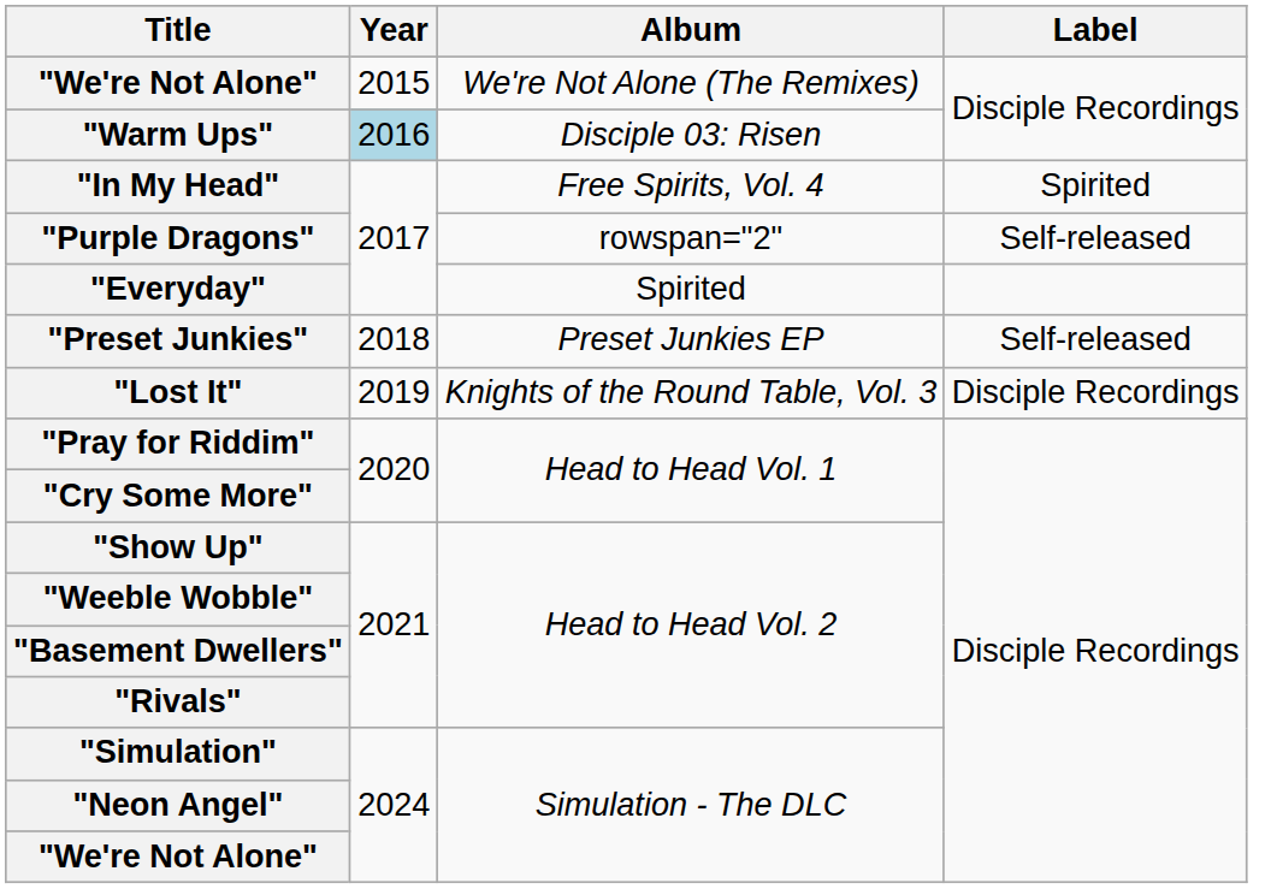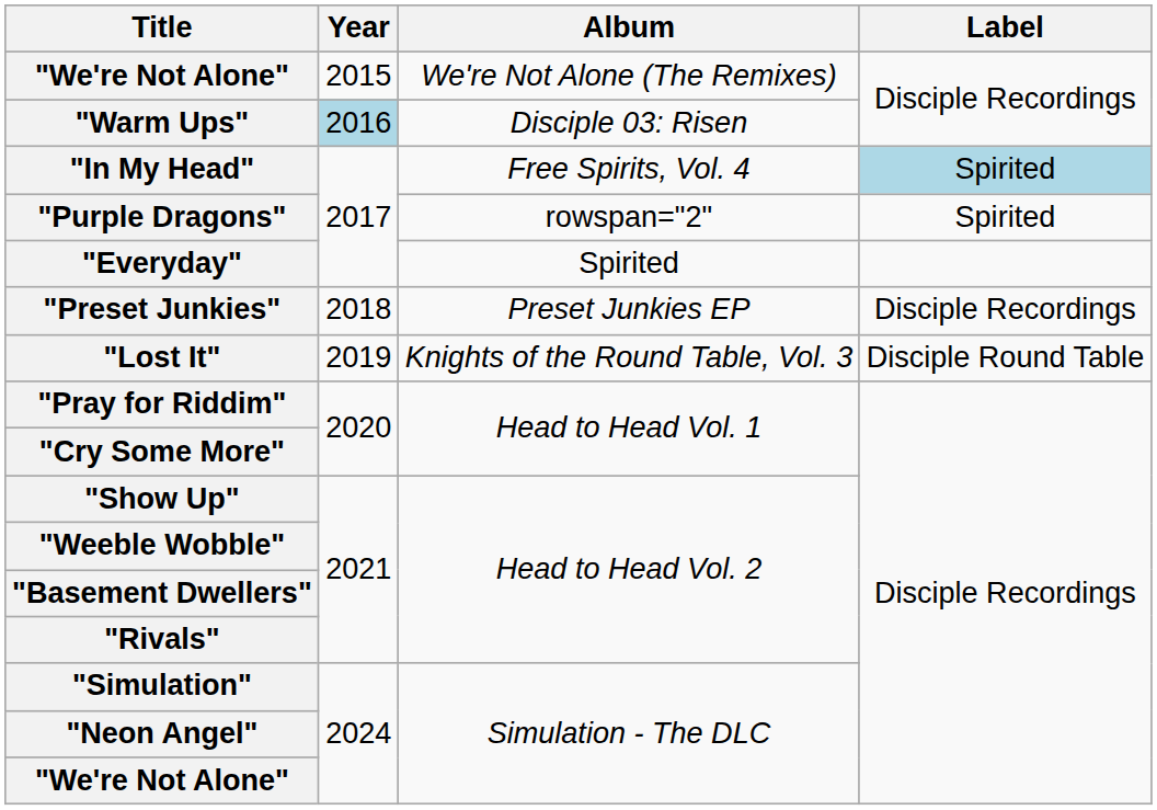"In My Head" | Label: no background -> lightblue background
"Purple Dragons" | Label: Self-released -> Spirited
"Preset Junkies" | Label: Self-released -> Disciple Recordings
"Lost It" | Label: Disciple Recordings -> Disciple Round Table
